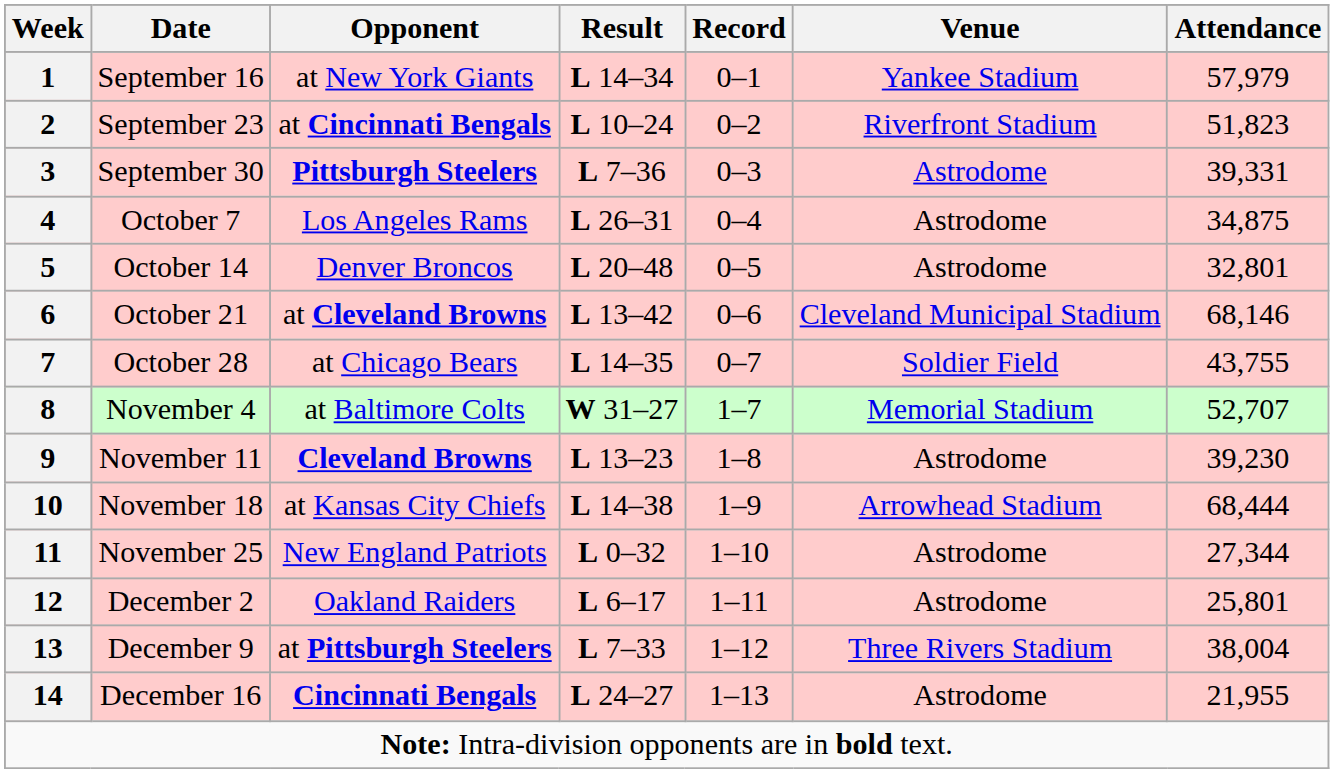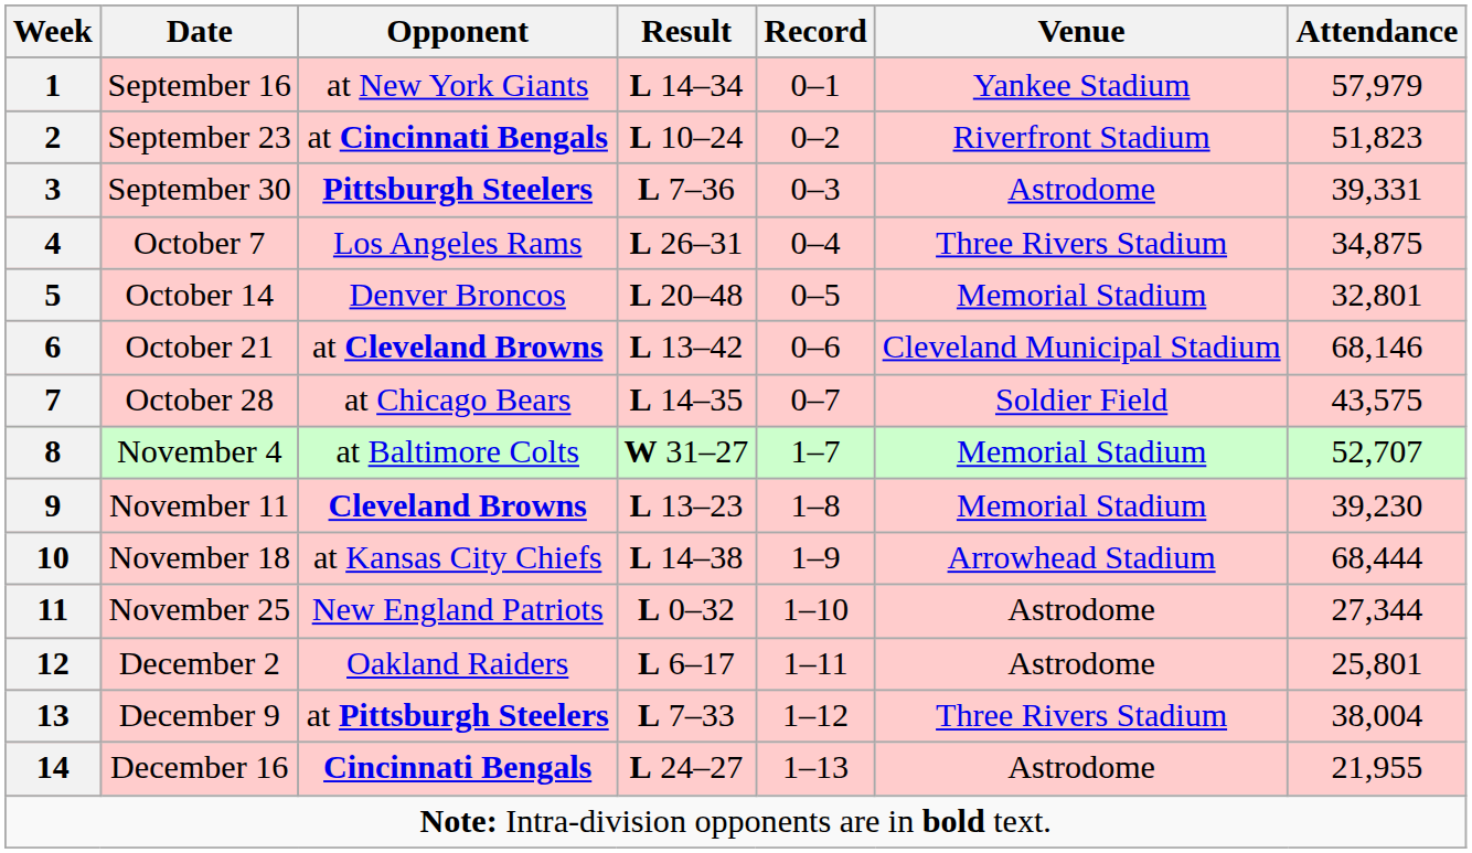4 | Venue: Astrodome -> Three Rivers Stadium
5 | Venue: Astrodome -> Memorial Stadium
7 | Attendance: 43,755 -> 43,575
9 | Venue: Astrodome -> Memorial Stadium
